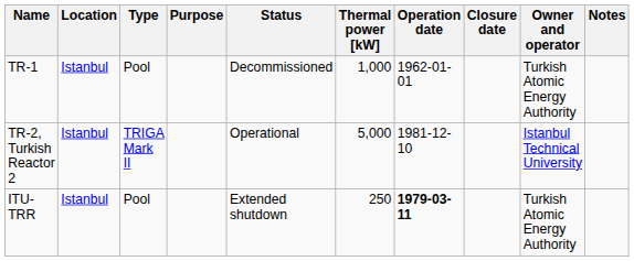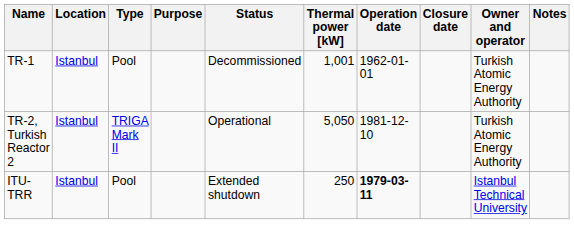TR-1 | Thermal power [kW]: 1,000 -> 1,001
TR-2, Turkish Reactor 2 | Thermal power [kW]: 5,000 -> 5,050
TR-2, Turkish Reactor 2 | Owner and operator: Istanbul Technical University -> Turkish Atomic Energy Authority
ITU-TRR | Owner and operator: Turkish Atomic Energy Authority -> Istanbul Technical University
